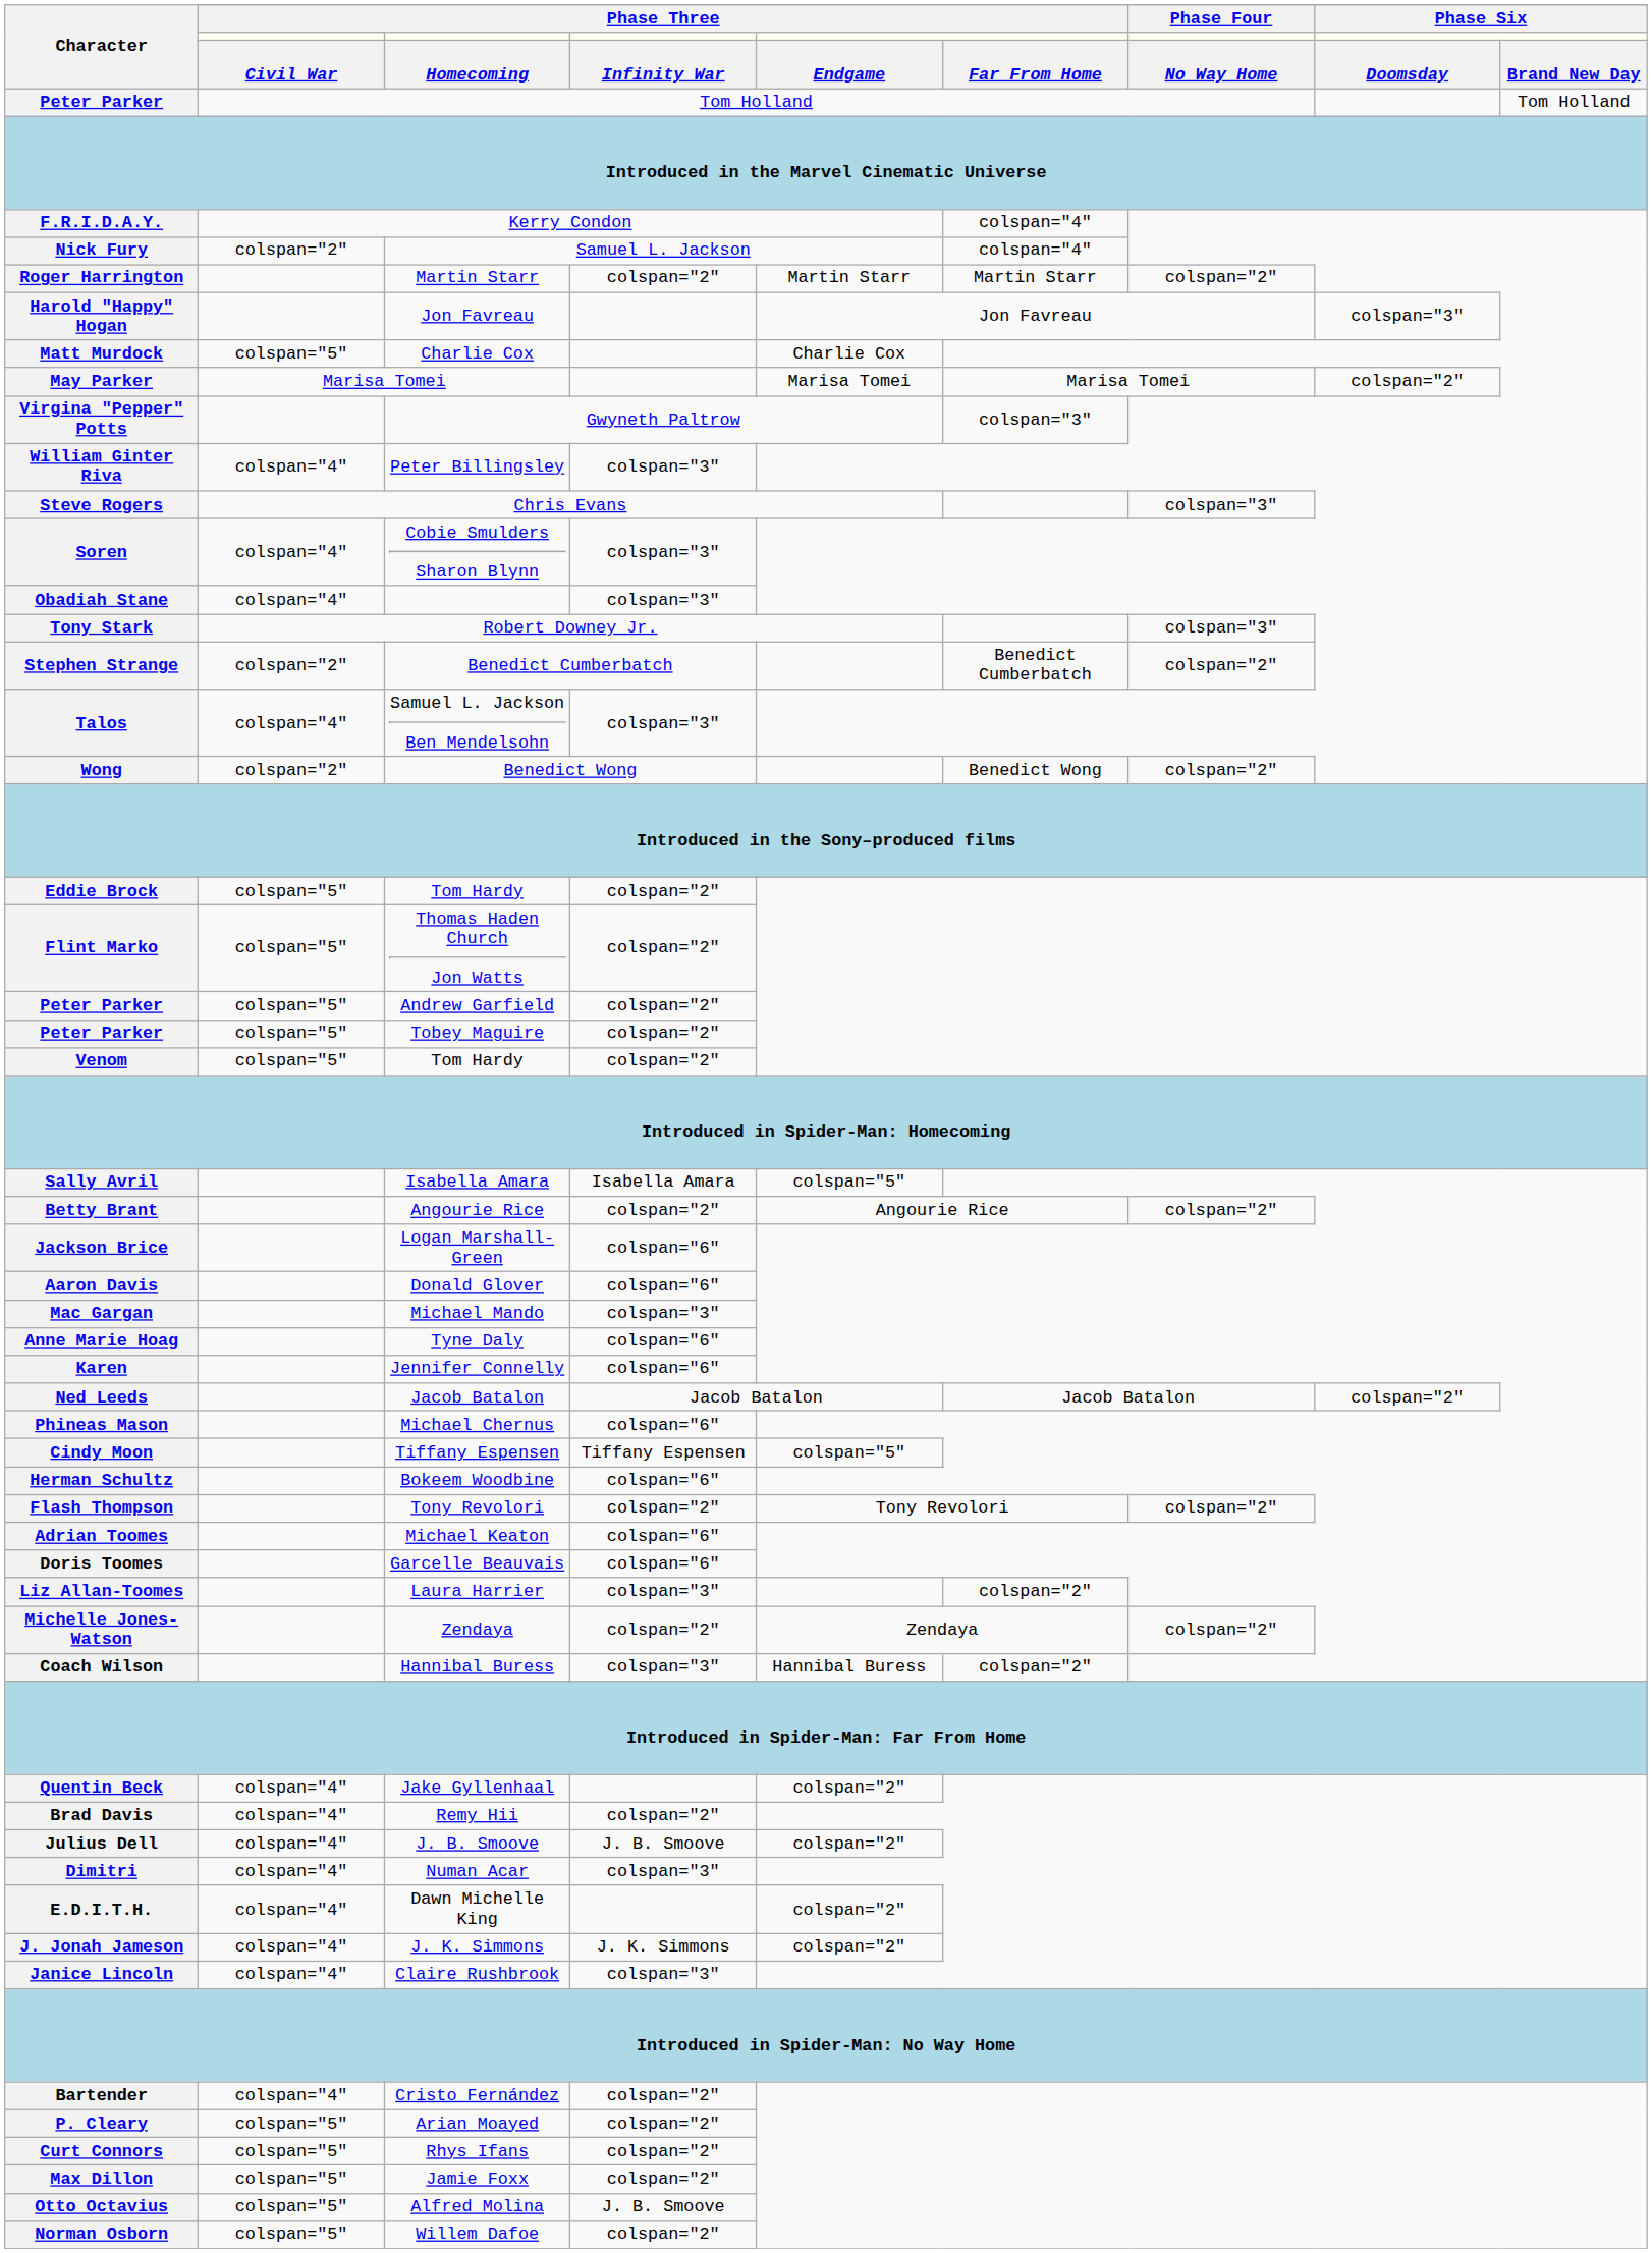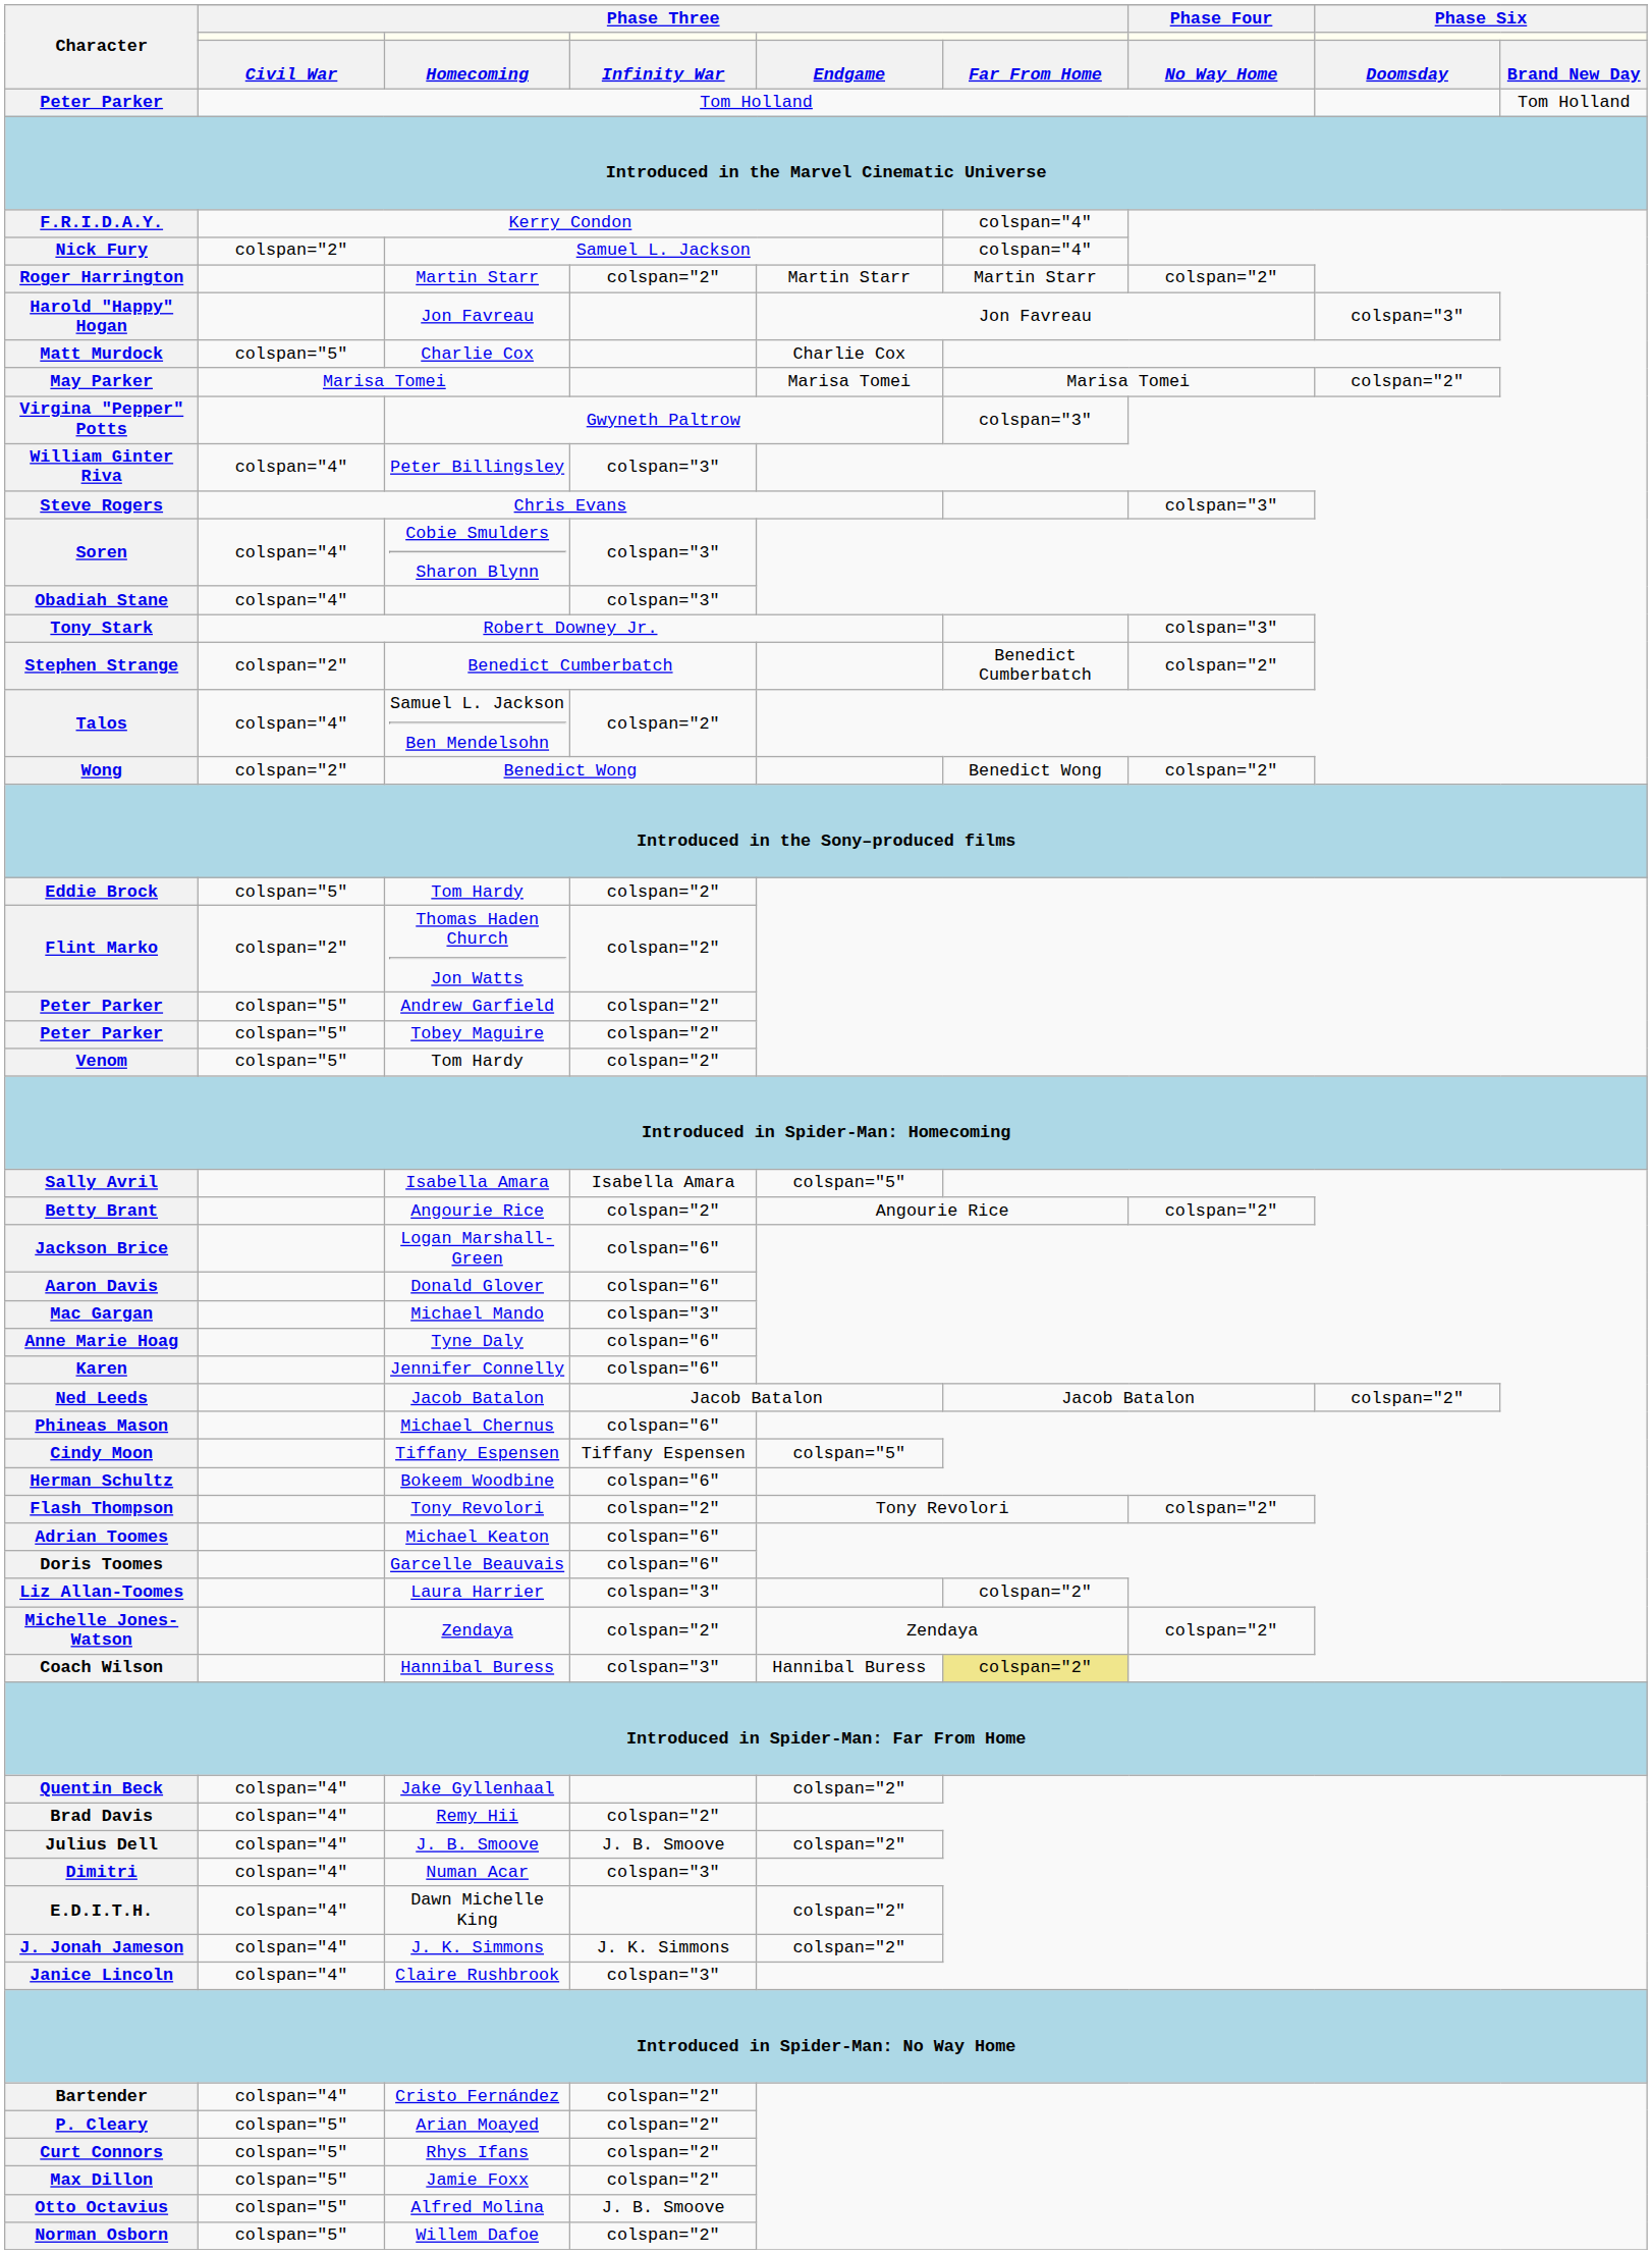Talos | Phase Three / Infinity War: colspan="3" -> colspan="2"
Flint Marko | Phase Three / Civil War: colspan="5" -> colspan="2"
Coach Wilson | Phase Three / Far From Home: no background -> khaki background
